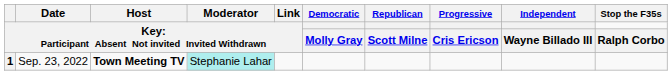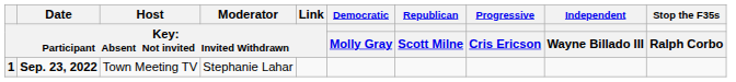1 | column 2: normal -> bold
1 | column 3: bold -> normal
1 | column 4: paleturquoise background -> no background
